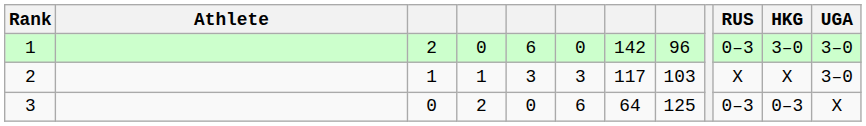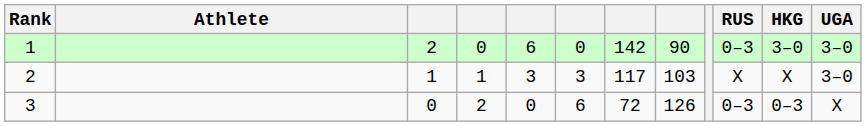row 2 | column 8: 96 -> 90
row 4 | column 7: 64 -> 72
row 4 | column 8: 125 -> 126
